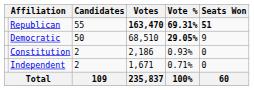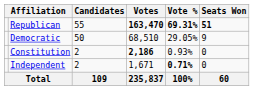Democratic | Vote %: bold -> normal
Constitution | Votes: normal -> bold
Independent | Vote %: normal -> bold
